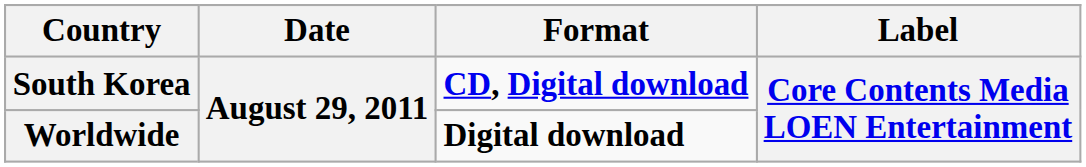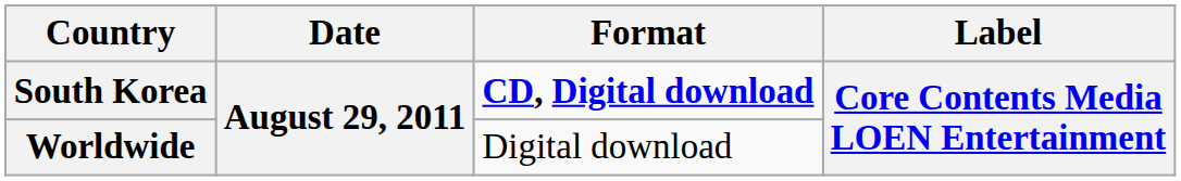Worldwide | Format: bold -> normal
